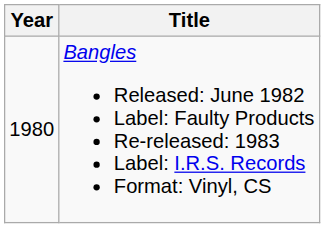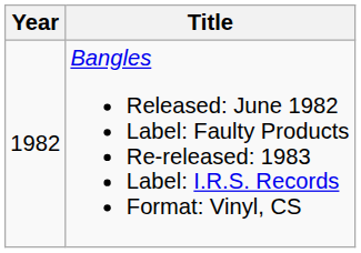row 2 | Year: 1980 -> 1982
